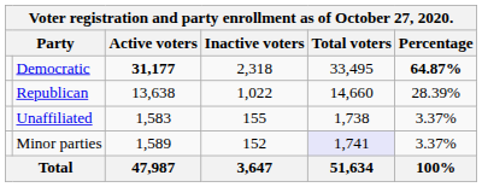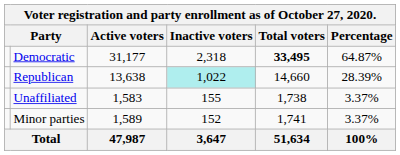Democratic | Active voters: bold -> normal
Democratic | Total voters: normal -> bold
Democratic | Percentage: bold -> normal
Republican | Inactive voters: no background -> paleturquoise background
Minor parties | Total voters: lavender background -> no background
